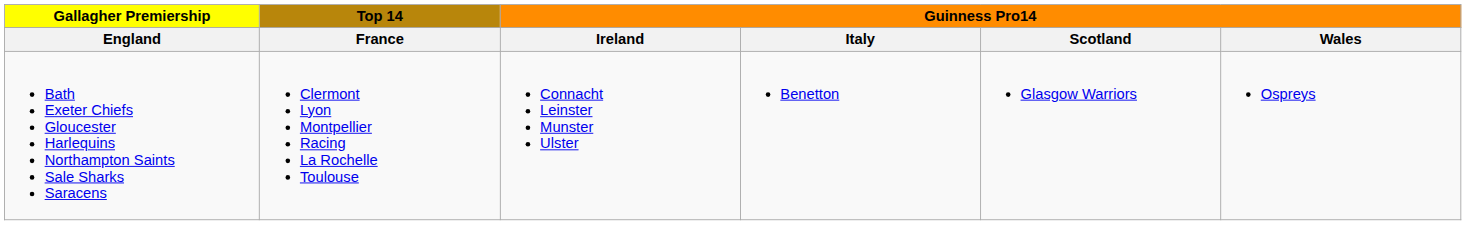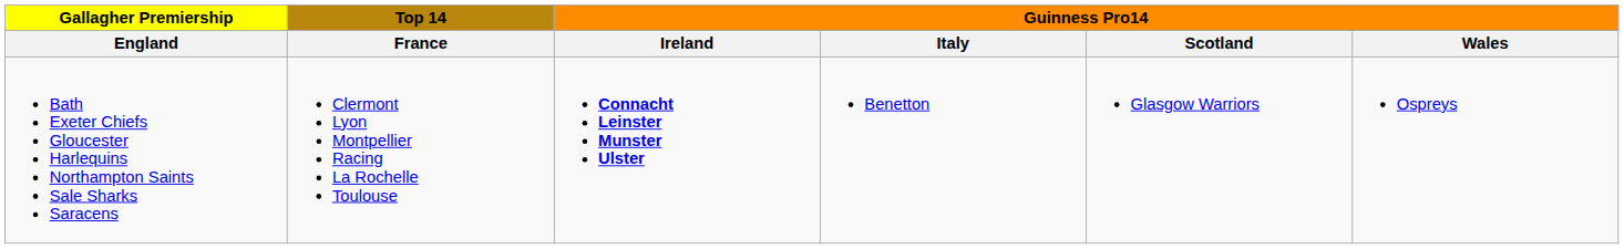row 3 | Guinness Pro14 / Ireland: normal -> bold
